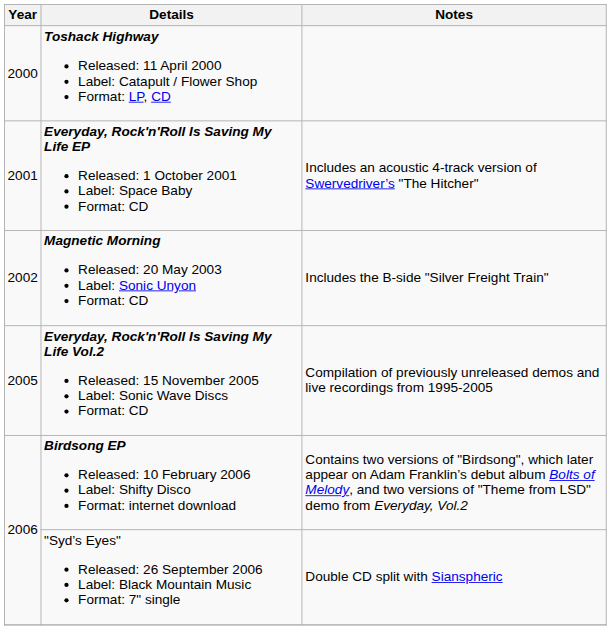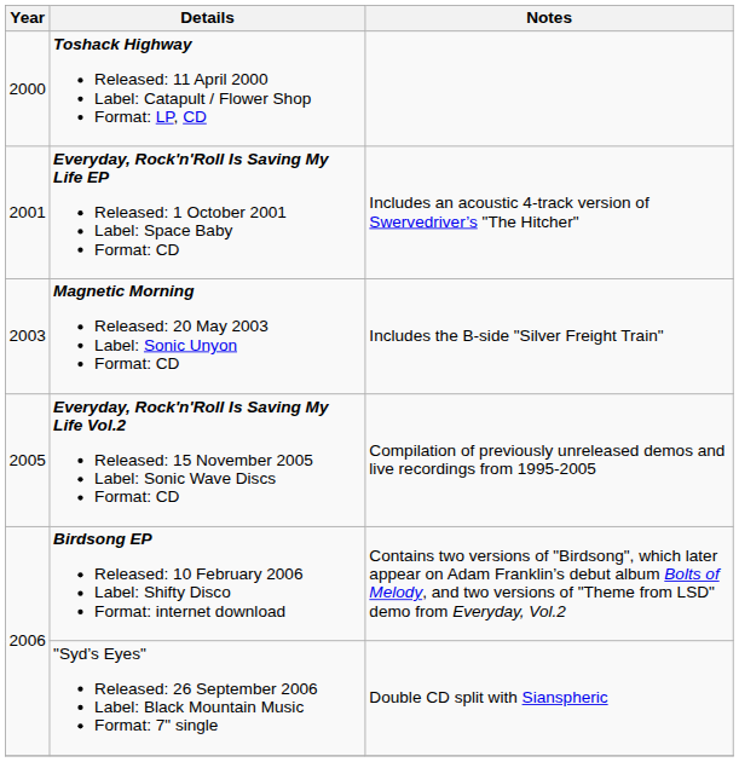row 4 | Year: 2002 -> 2003
